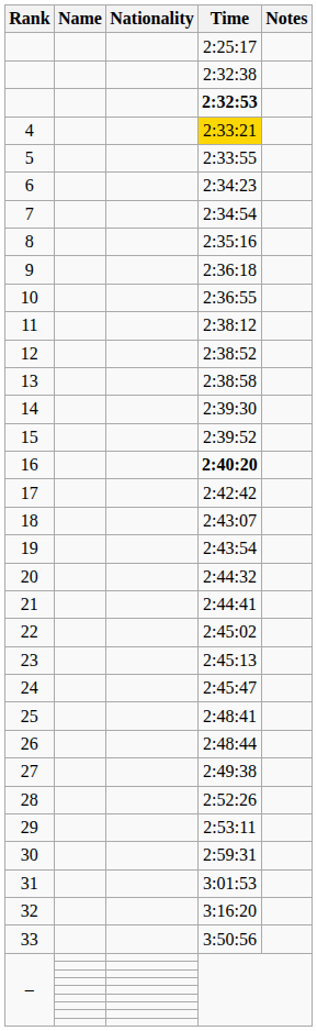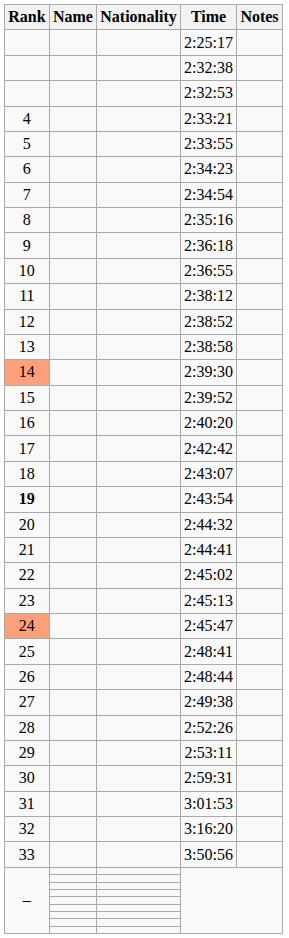2:32:53 | Time: bold -> normal
2:33:21 | Time: gold background -> no background
2:39:30 | Rank: no background -> lightsalmon background
2:40:20 | Time: bold -> normal
2:43:54 | Rank: normal -> bold
2:45:47 | Rank: no background -> lightsalmon background
